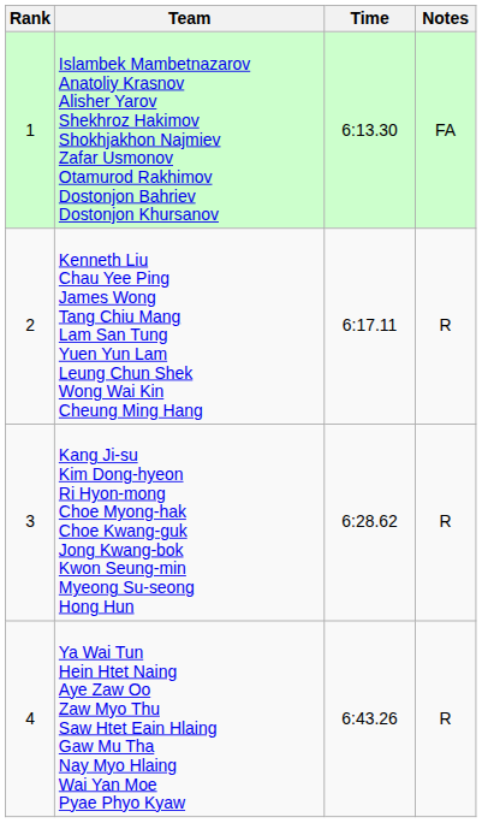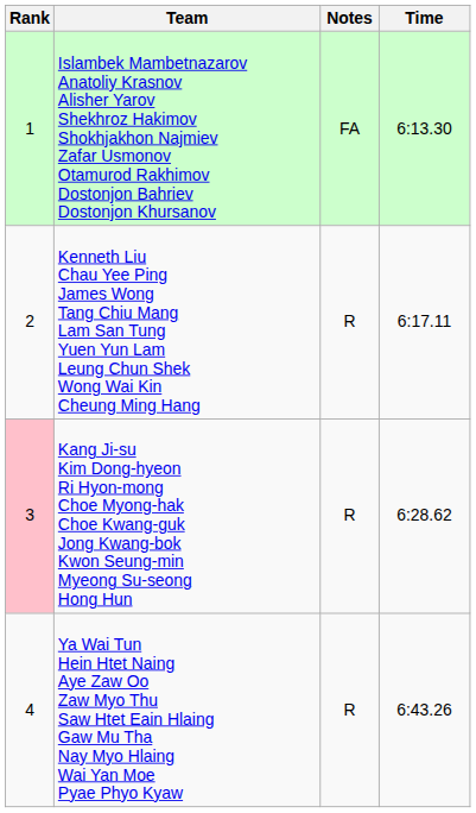columns swapped: Time <-> Notes
row 4 | Rank: no background -> pink background
